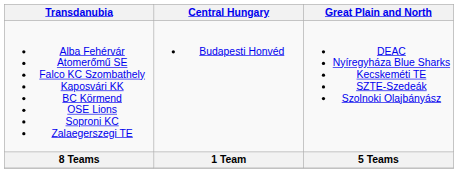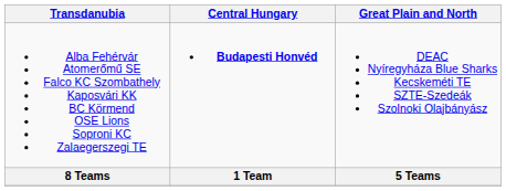row 2 | Central Hungary: normal -> bold
